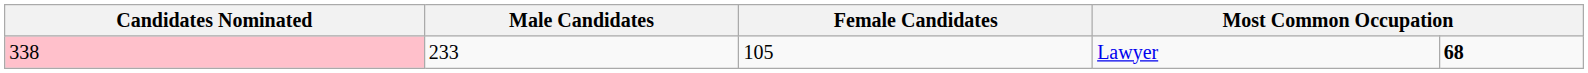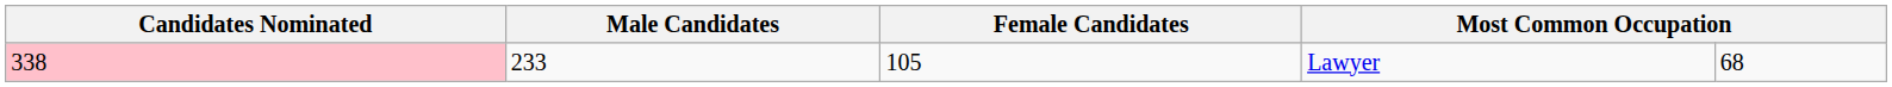Lawyer | column 5: bold -> normal
